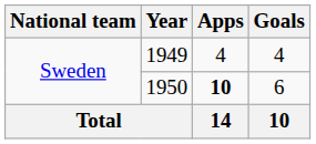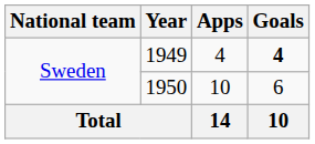1949 | Goals: normal -> bold
1950 | Apps: bold -> normal
